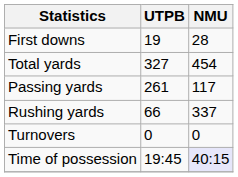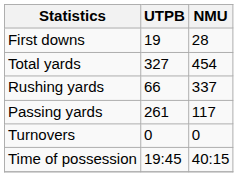rows swapped: Rushing yards <-> Passing yards
Time of possession | NMU: lavender background -> no background
